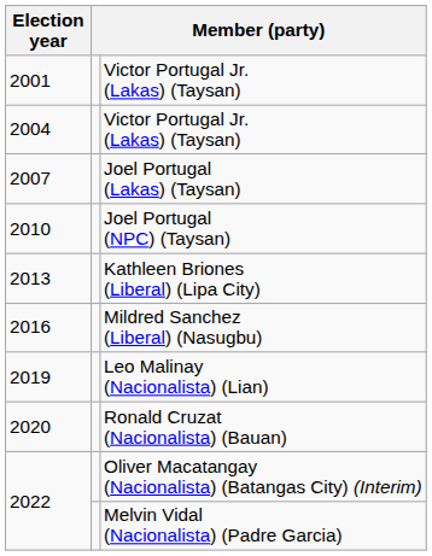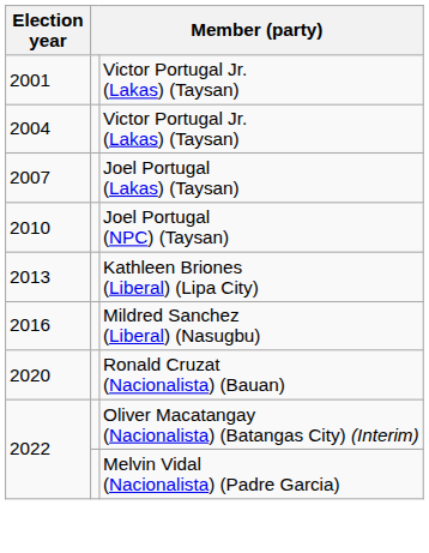- row: 2019 | Leo Malinay (Nacionalista) (Lian)
